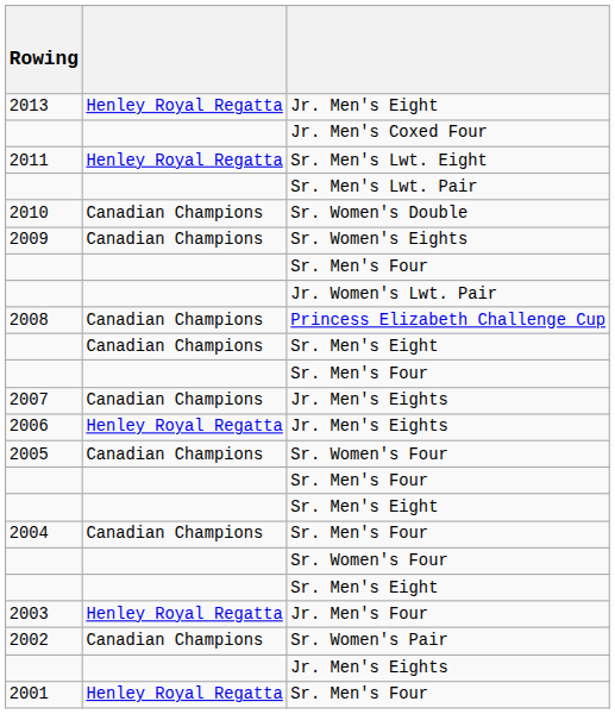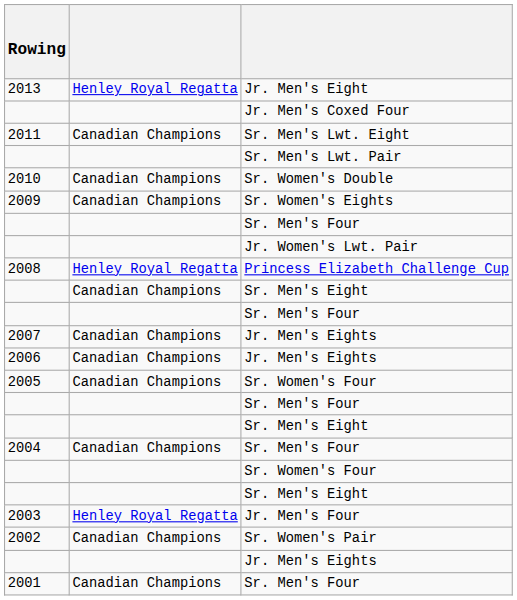Sr. Men's Lwt. Eight | column 2: Henley Royal Regatta -> Canadian Champions
Princess Elizabeth Challenge Cup | column 2: Canadian Champions -> Henley Royal Regatta
2006 / Jr. Men's Eights | column 2: Henley Royal Regatta -> Canadian Champions
2001 / Sr. Men's Four | column 2: Henley Royal Regatta -> Canadian Champions
